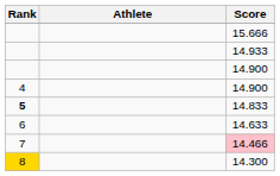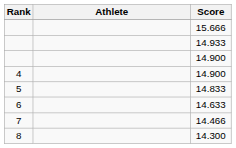14.833 | Rank: bold -> normal
14.466 | Score: pink background -> no background
14.300 | Rank: gold background -> no background
